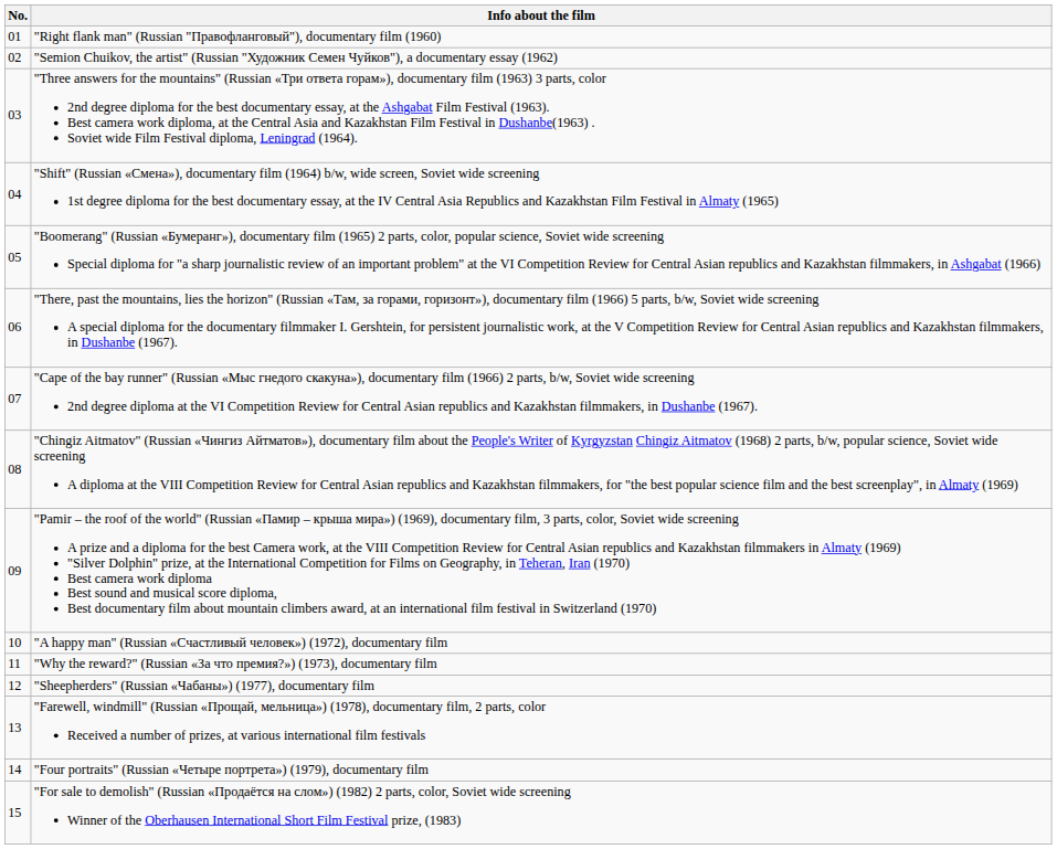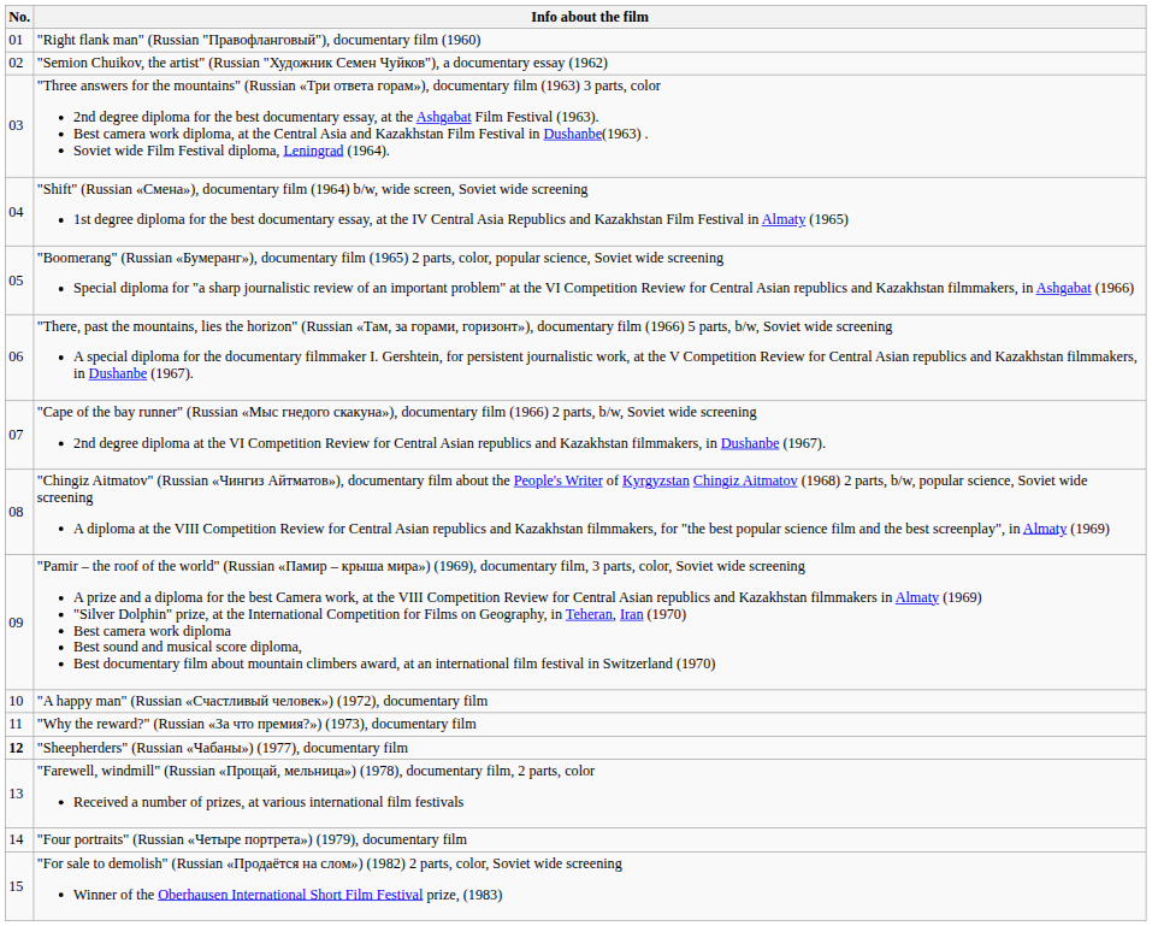"Sheepherders" (Russian «Чабаны») (1977), documentary film | No.: normal -> bold
